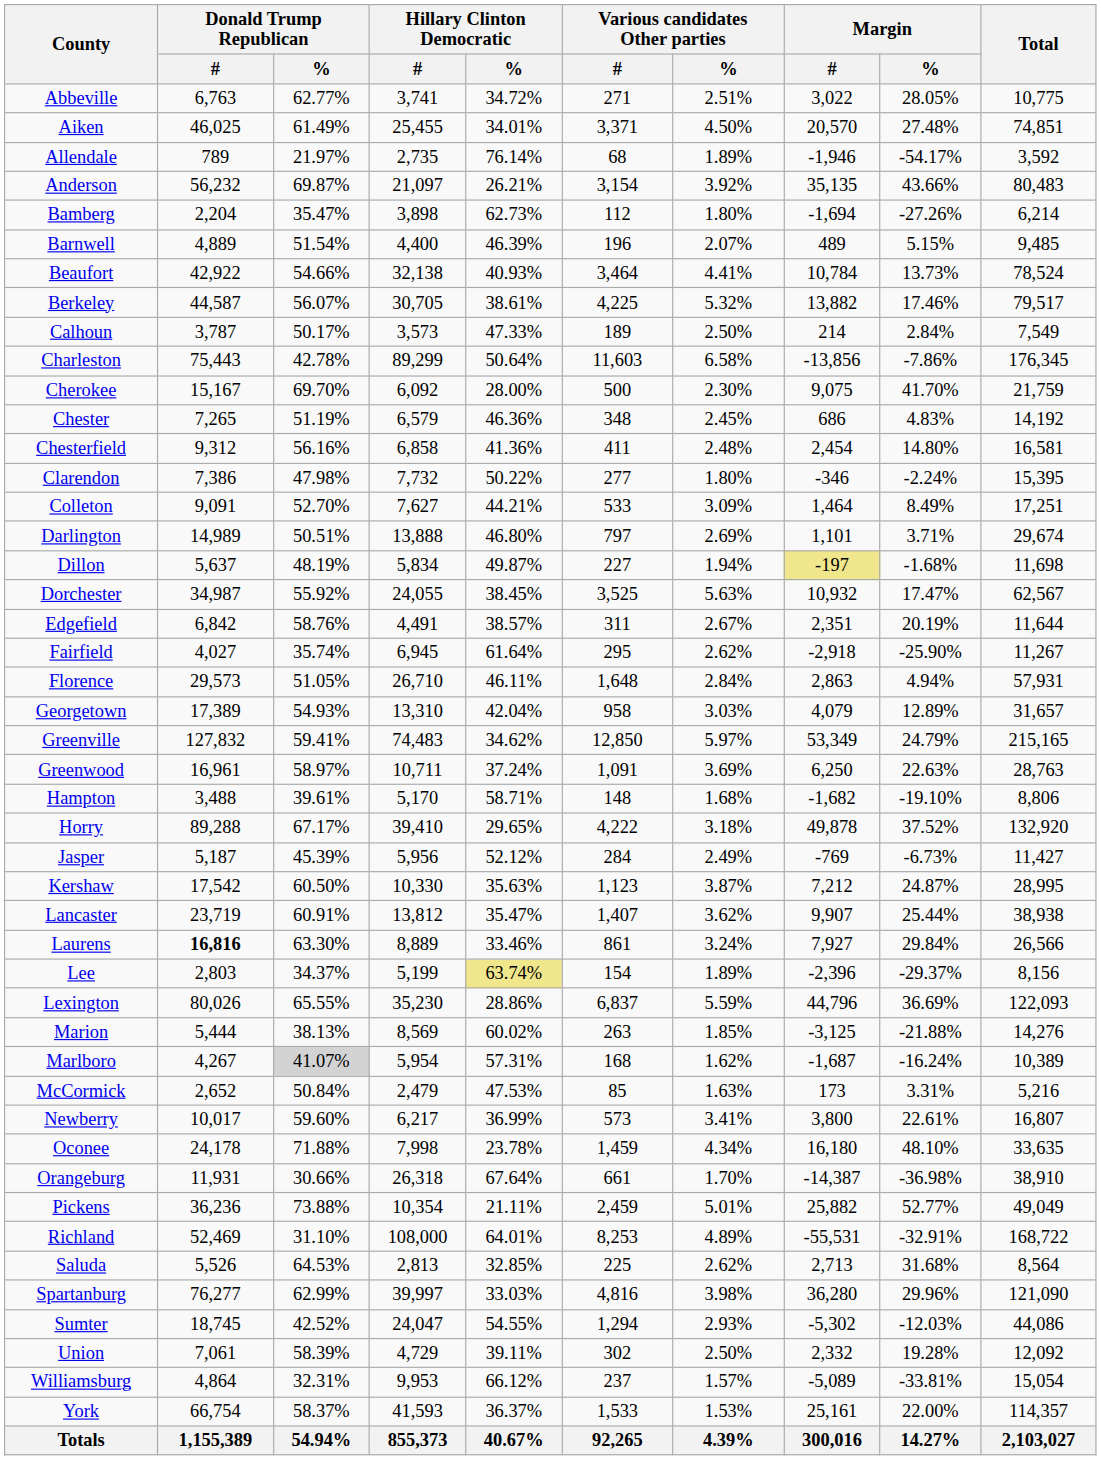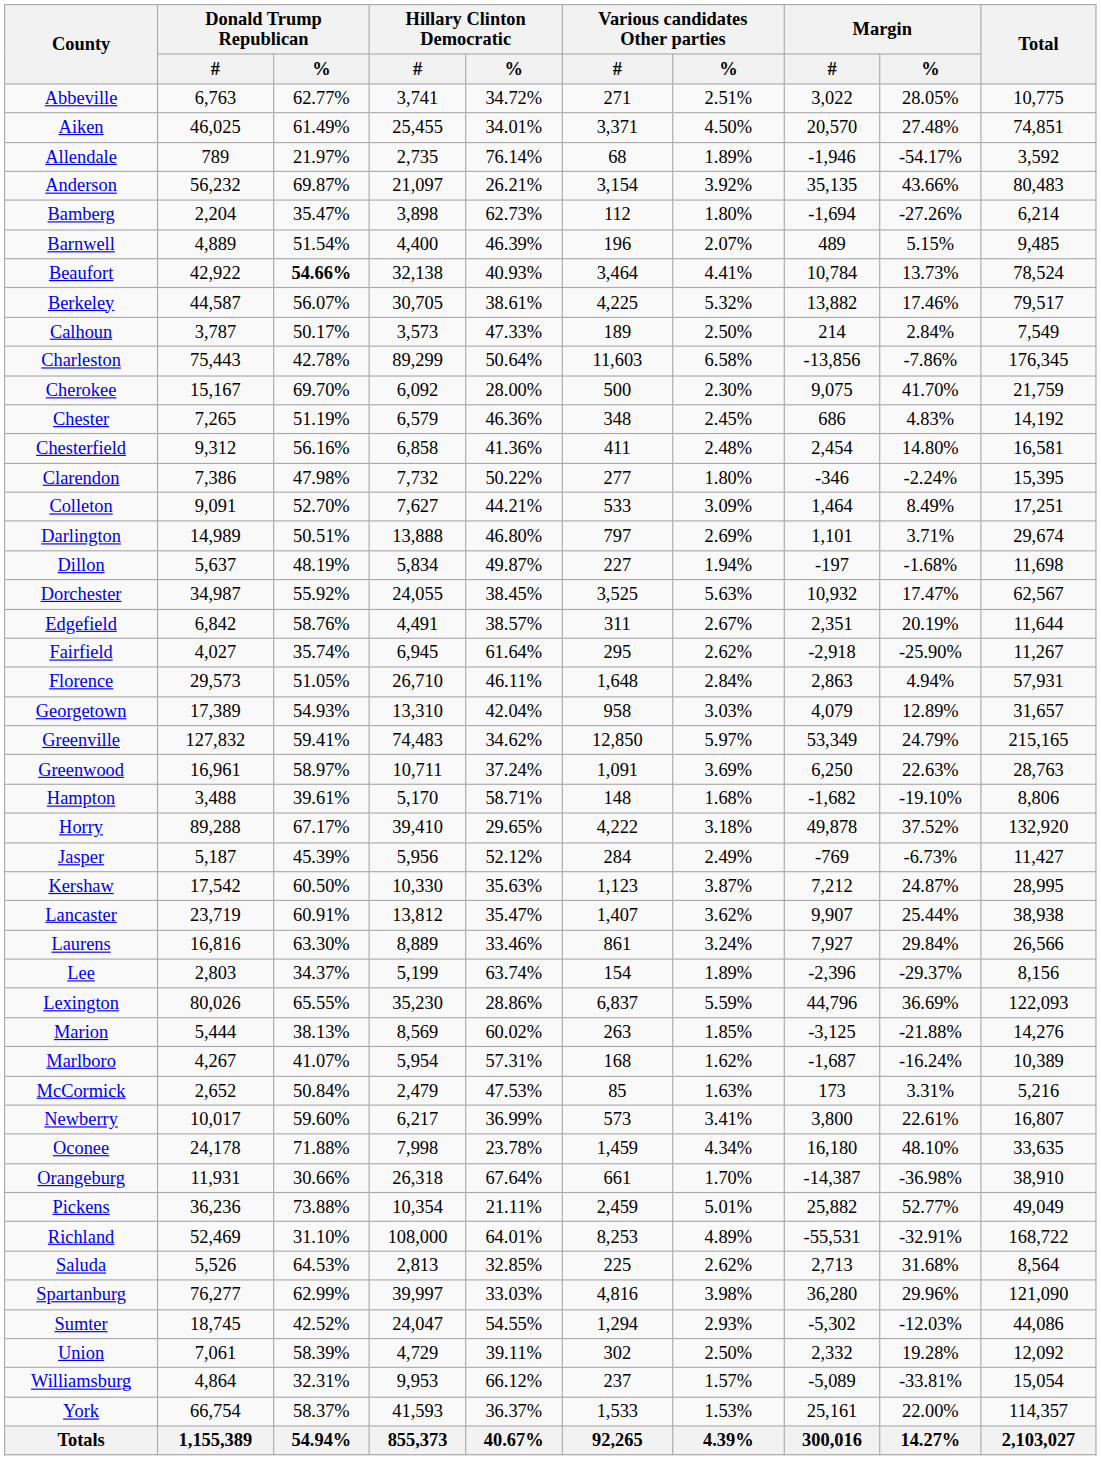Beaufort | Donald Trump Republican / %: normal -> bold
Dillon | Margin / #: khaki background -> no background
Laurens | Donald Trump Republican / #: bold -> normal
Lee | Hillary Clinton Democratic / %: khaki background -> no background
Marlboro | Donald Trump Republican / %: lightgrey background -> no background
